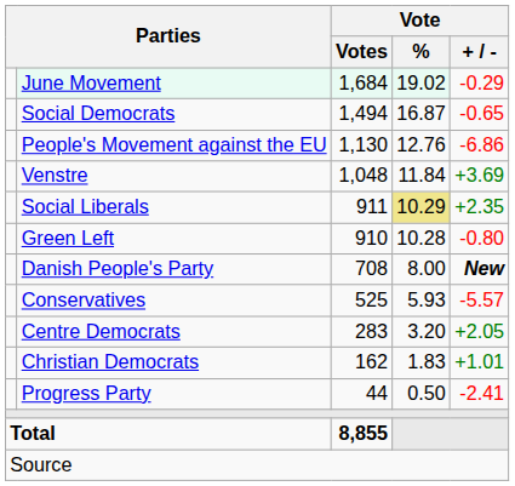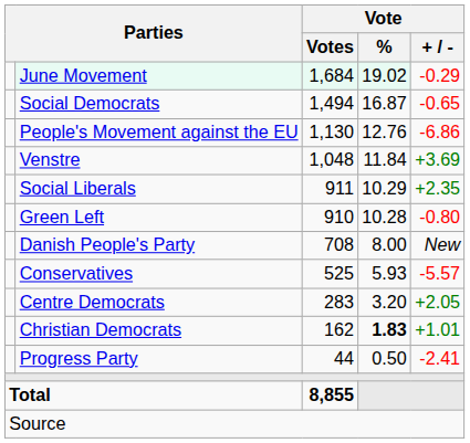Social Liberals | Vote / %: khaki background -> no background
Danish People's Party | Vote / + / -: bold -> normal
Christian Democrats | Vote / %: normal -> bold
